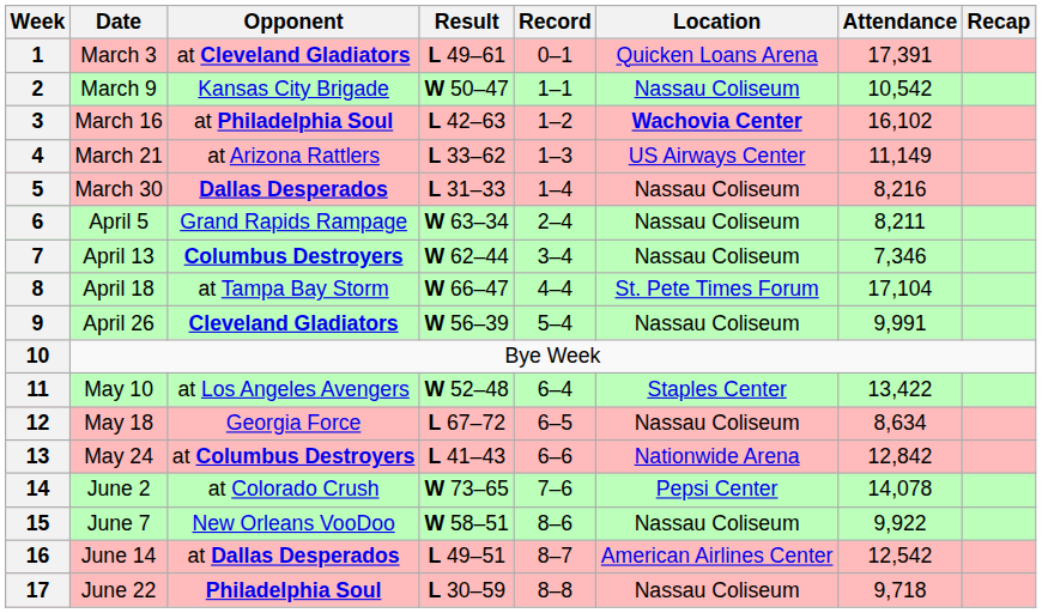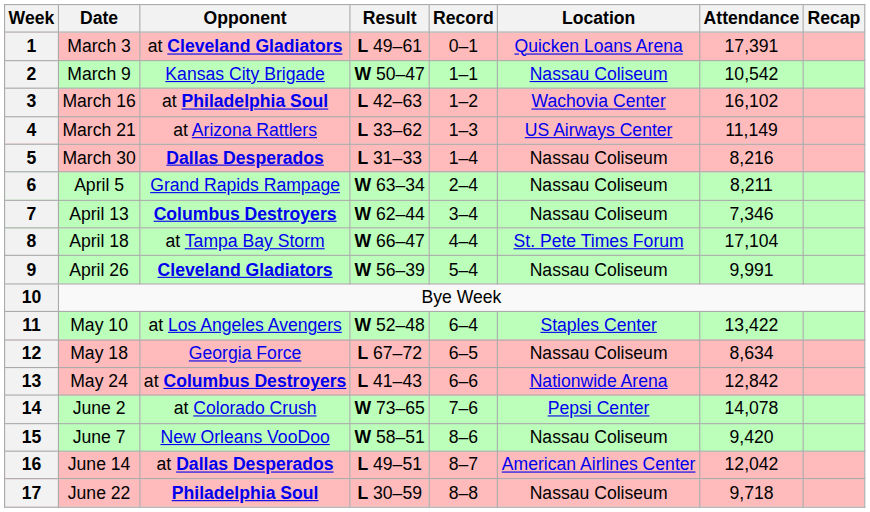3 | Location: bold -> normal
15 | Attendance: 9,922 -> 9,420
16 | Attendance: 12,542 -> 12,042
